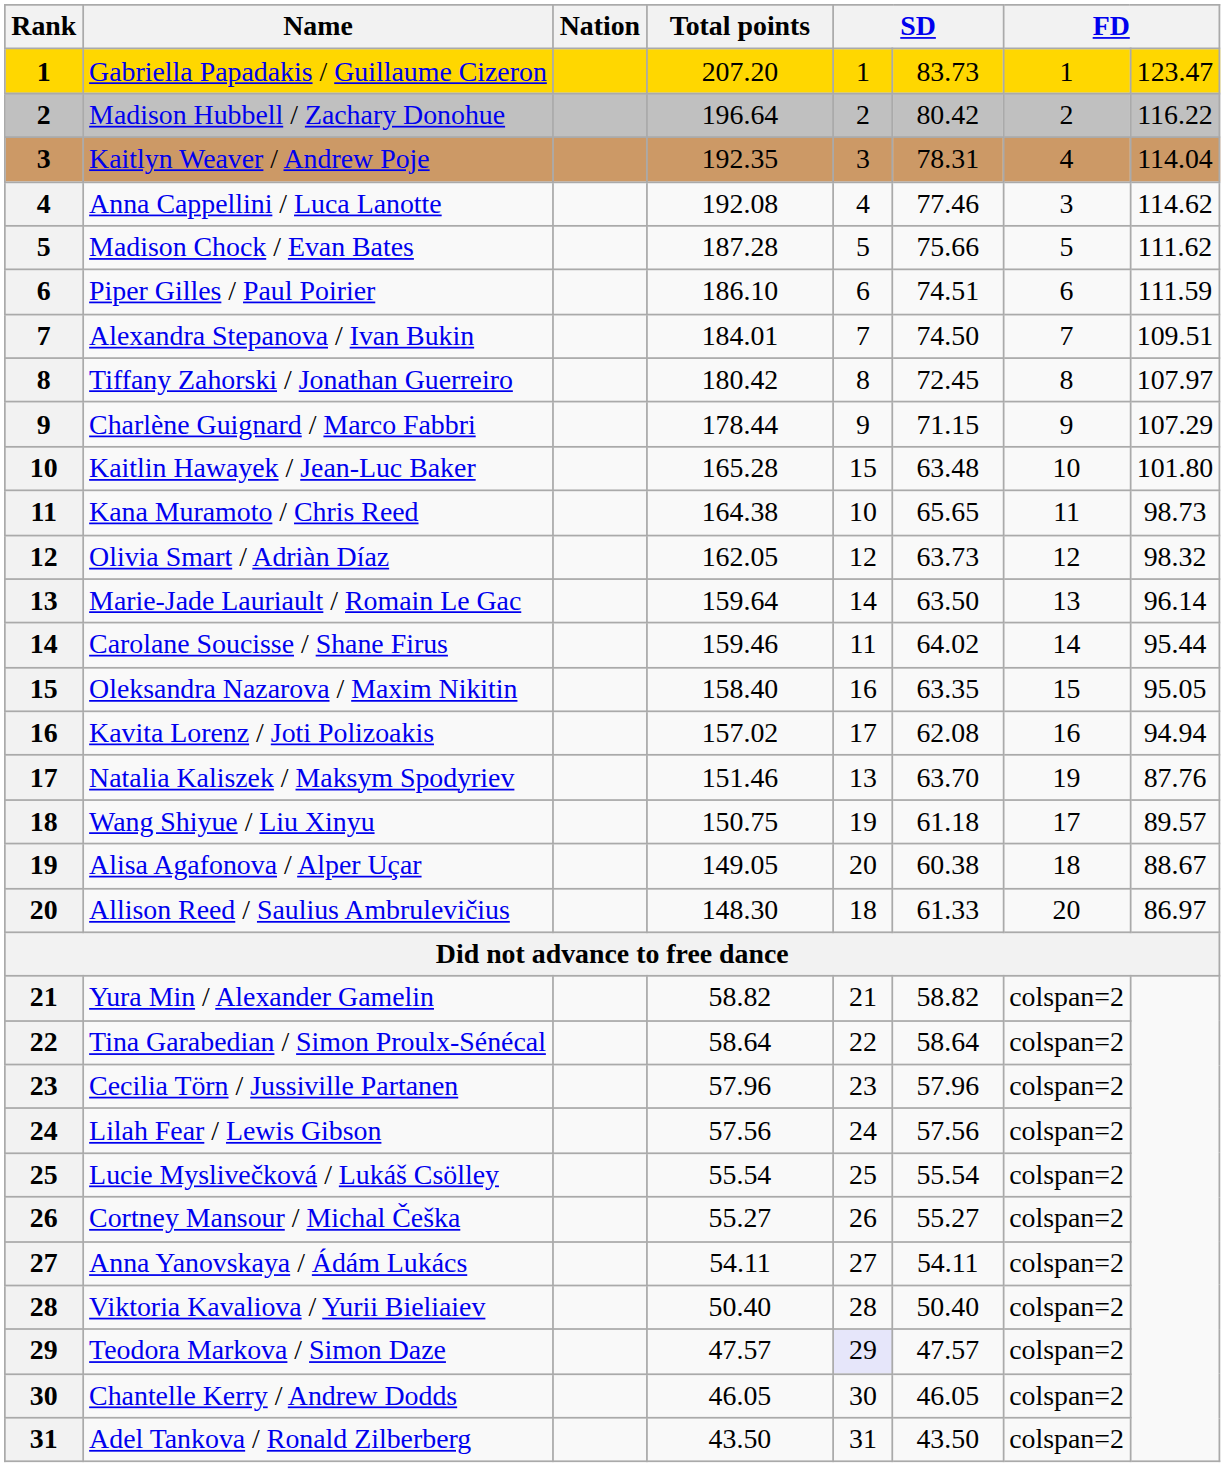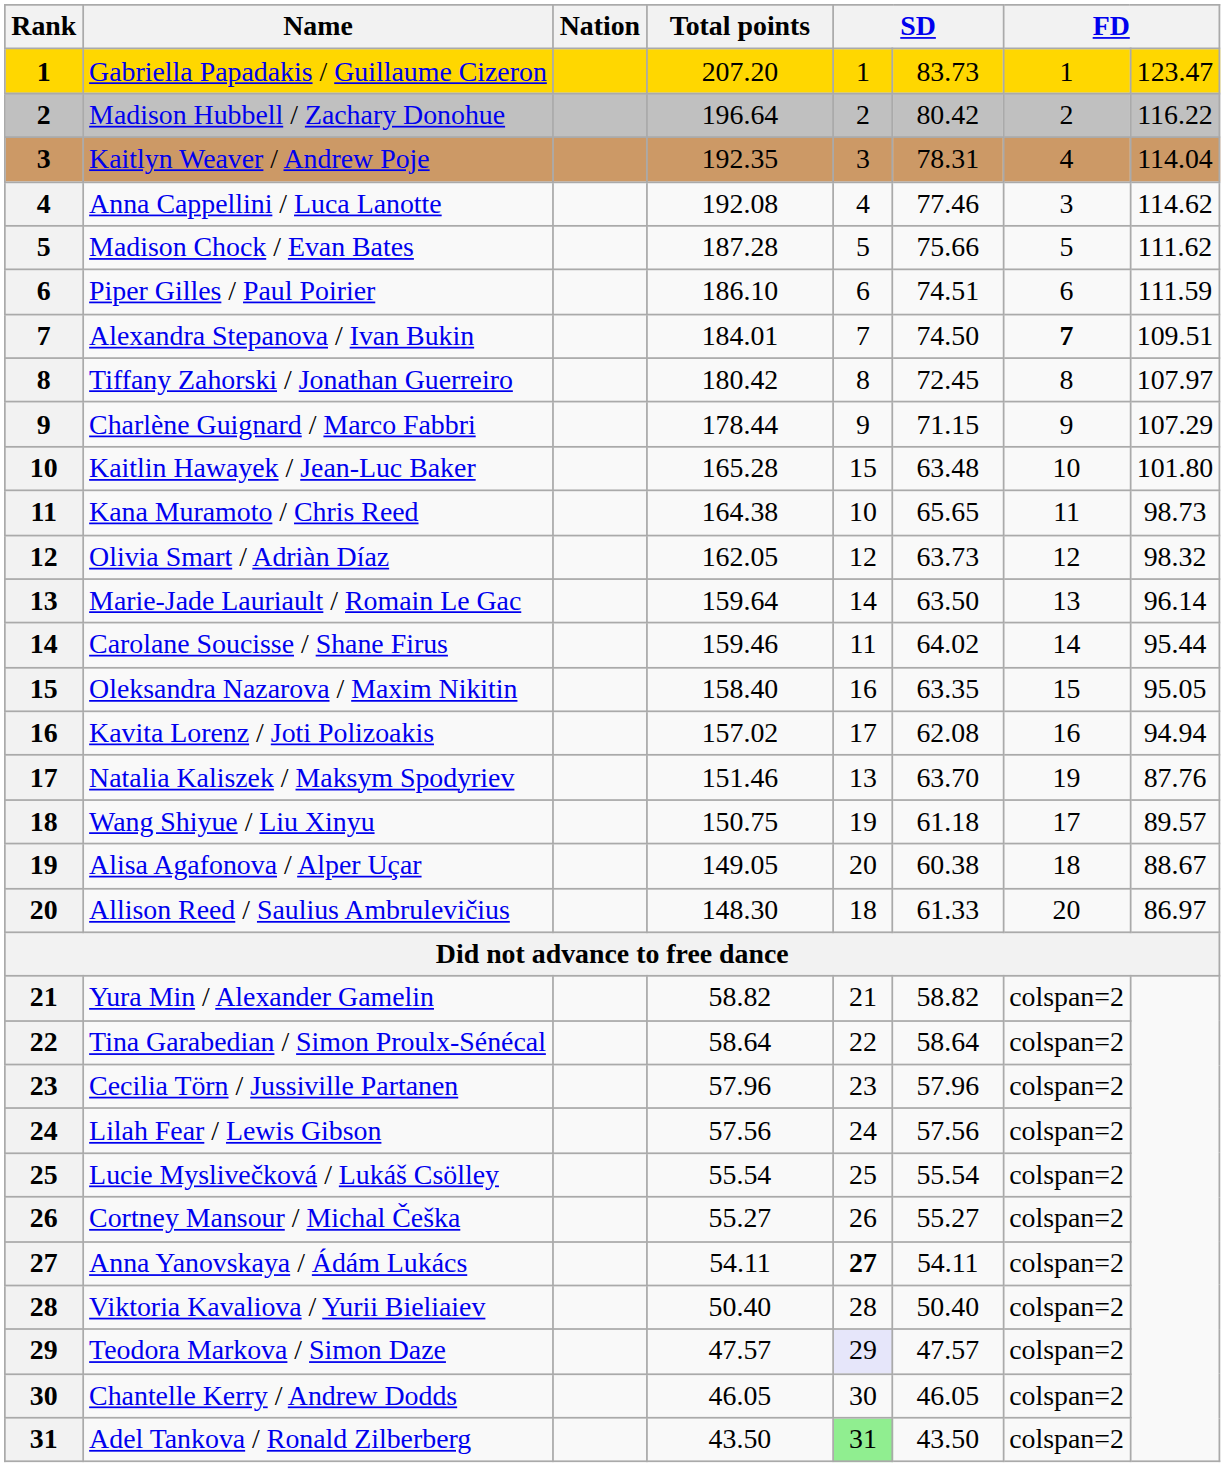Alexandra Stepanova / Ivan Bukin | column 7: normal -> bold
Anna Yanovskaya / Ádám Lukács | column 5: normal -> bold
Adel Tankova / Ronald Zilberberg | column 5: no background -> lightgreen background
